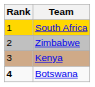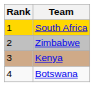Botswana | Rank: bold -> normal
